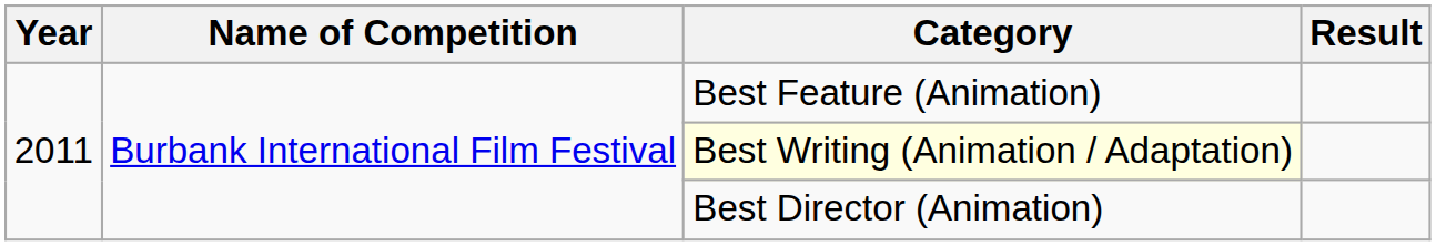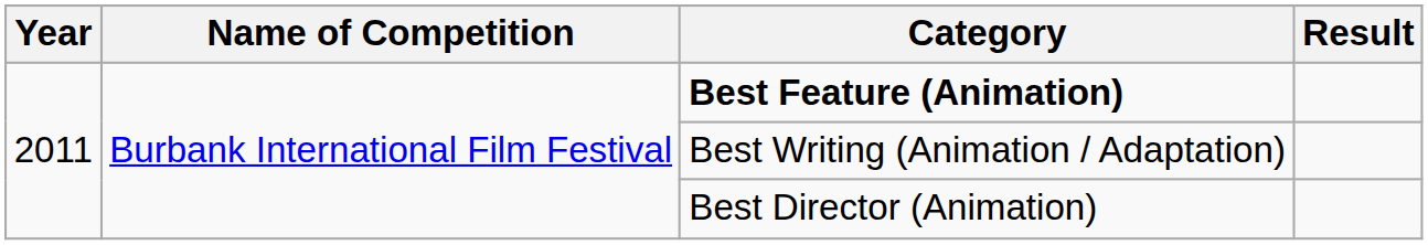Best Feature (Animation) | Category: normal -> bold
Best Writing (Animation / Adaptation) | Category: lightyellow background -> no background
